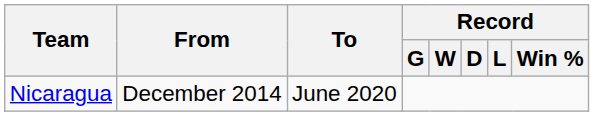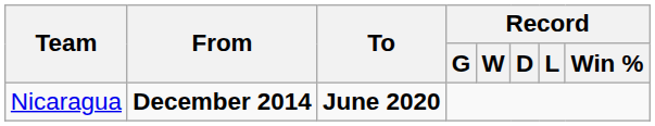Nicaragua | From: normal -> bold
Nicaragua | To: normal -> bold
